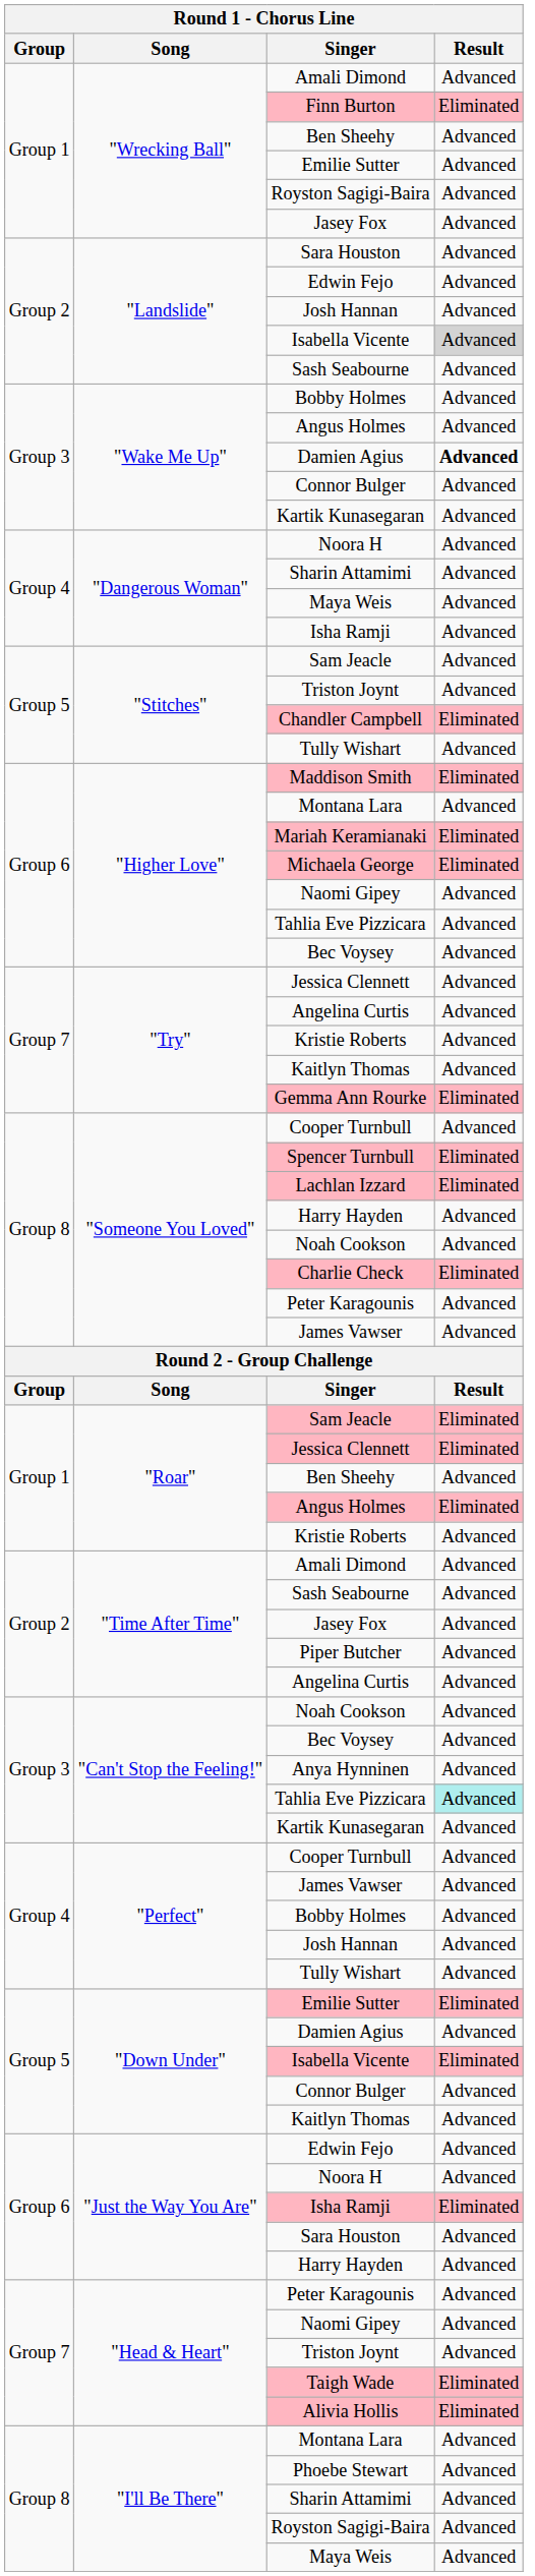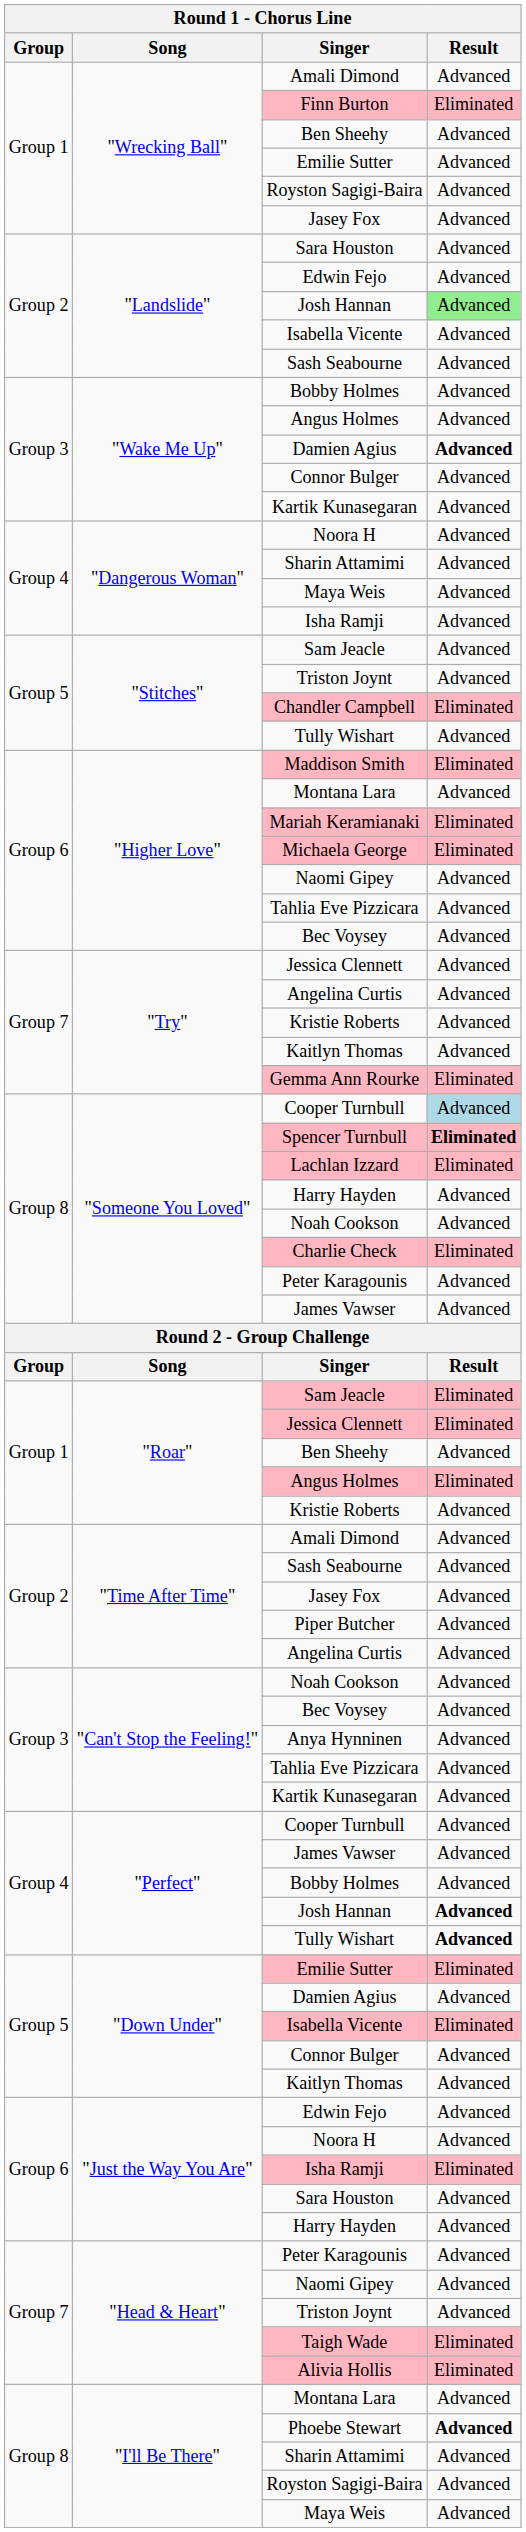"Landslide" / Josh Hannan | Result: no background -> lightgreen background
"Landslide" / Isabella Vicente | Result: lightgrey background -> no background
"Someone You Loved" / Cooper Turnbull | Result: no background -> lightblue background
Spencer Turnbull | Result: normal -> bold
"Can't Stop the Feeling!" / Tahlia Eve Pizzicara | Result: paleturquoise background -> no background
"Perfect" / Josh Hannan | Result: normal -> bold
"Perfect" / Tully Wishart | Result: normal -> bold
Phoebe Stewart | Result: normal -> bold
